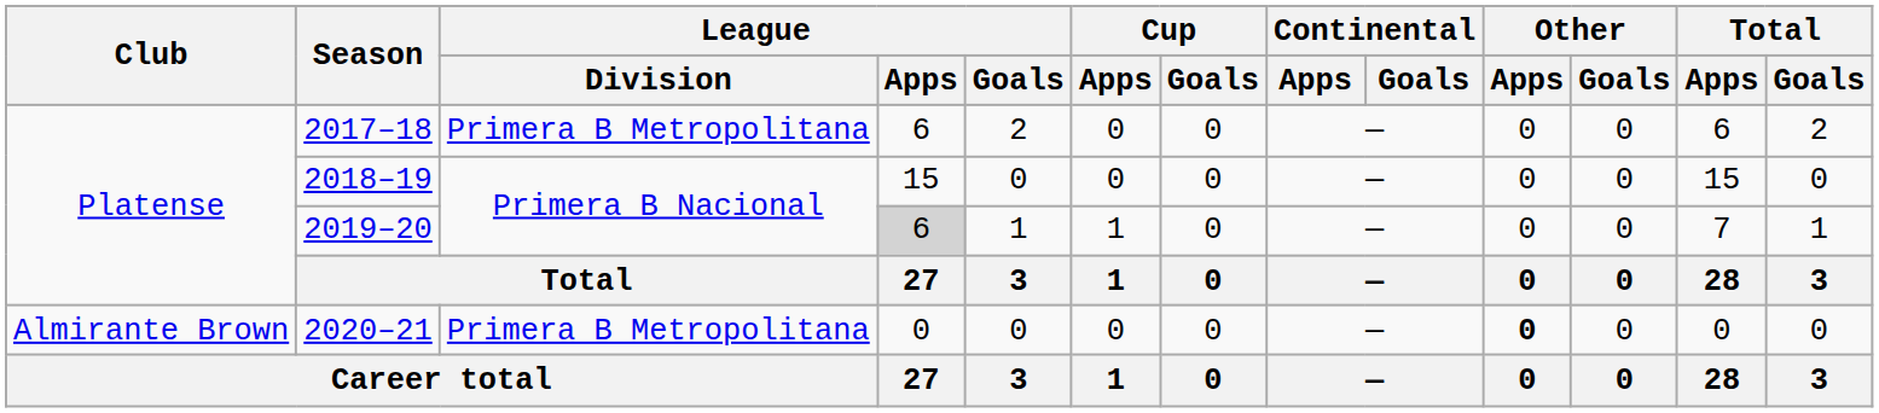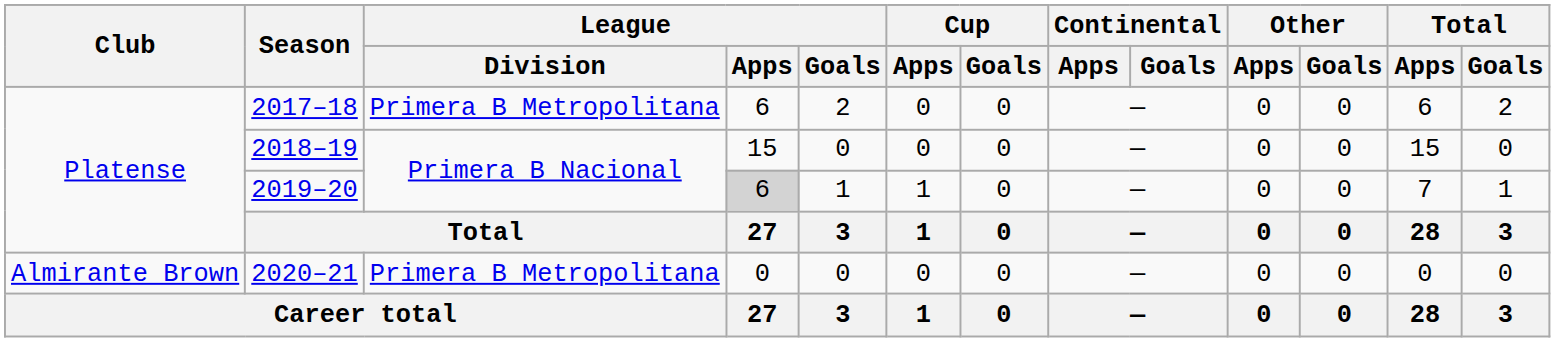2020–21 | Other / Apps: bold -> normal
